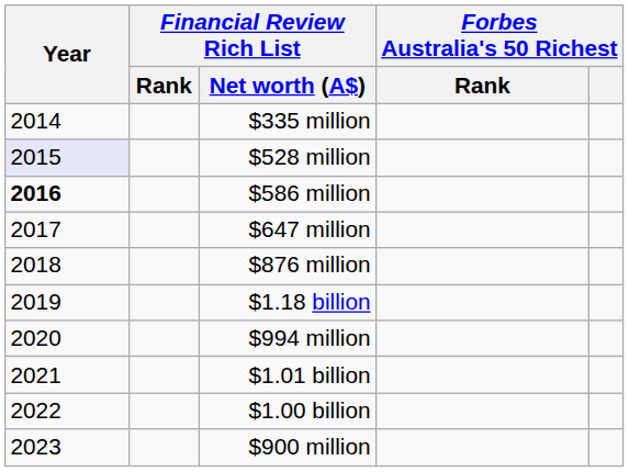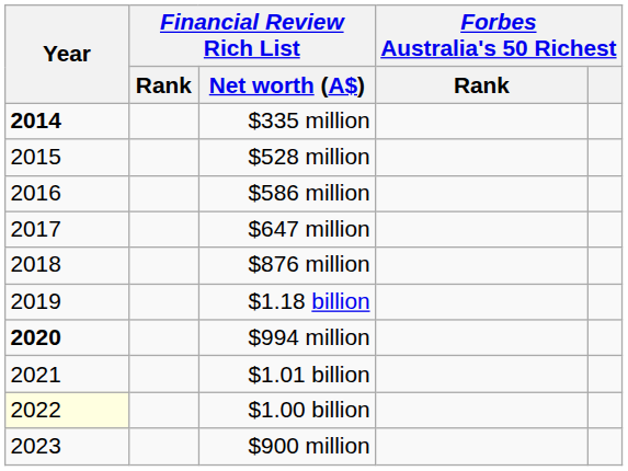$335 million | Year: normal -> bold
$528 million | Year: lavender background -> no background
$586 million | Year: bold -> normal
$994 million | Year: normal -> bold
$1.00 billion | Year: no background -> lightyellow background
